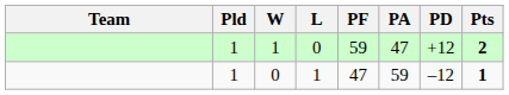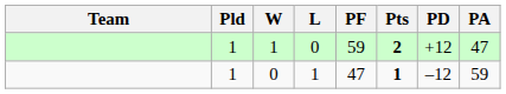columns swapped: PA <-> Pts
